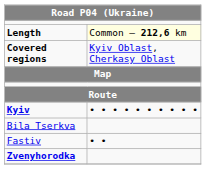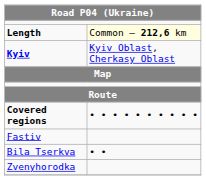row 4 | column 1: Covered regions -> Kyiv
row 8 | column 1: Kyiv -> Covered regions
row 9 | column 1: Bila Tserkva -> Fastiv
row 10 | column 1: Fastiv -> Bila Tserkva
row 11 | column 1: bold -> normal
